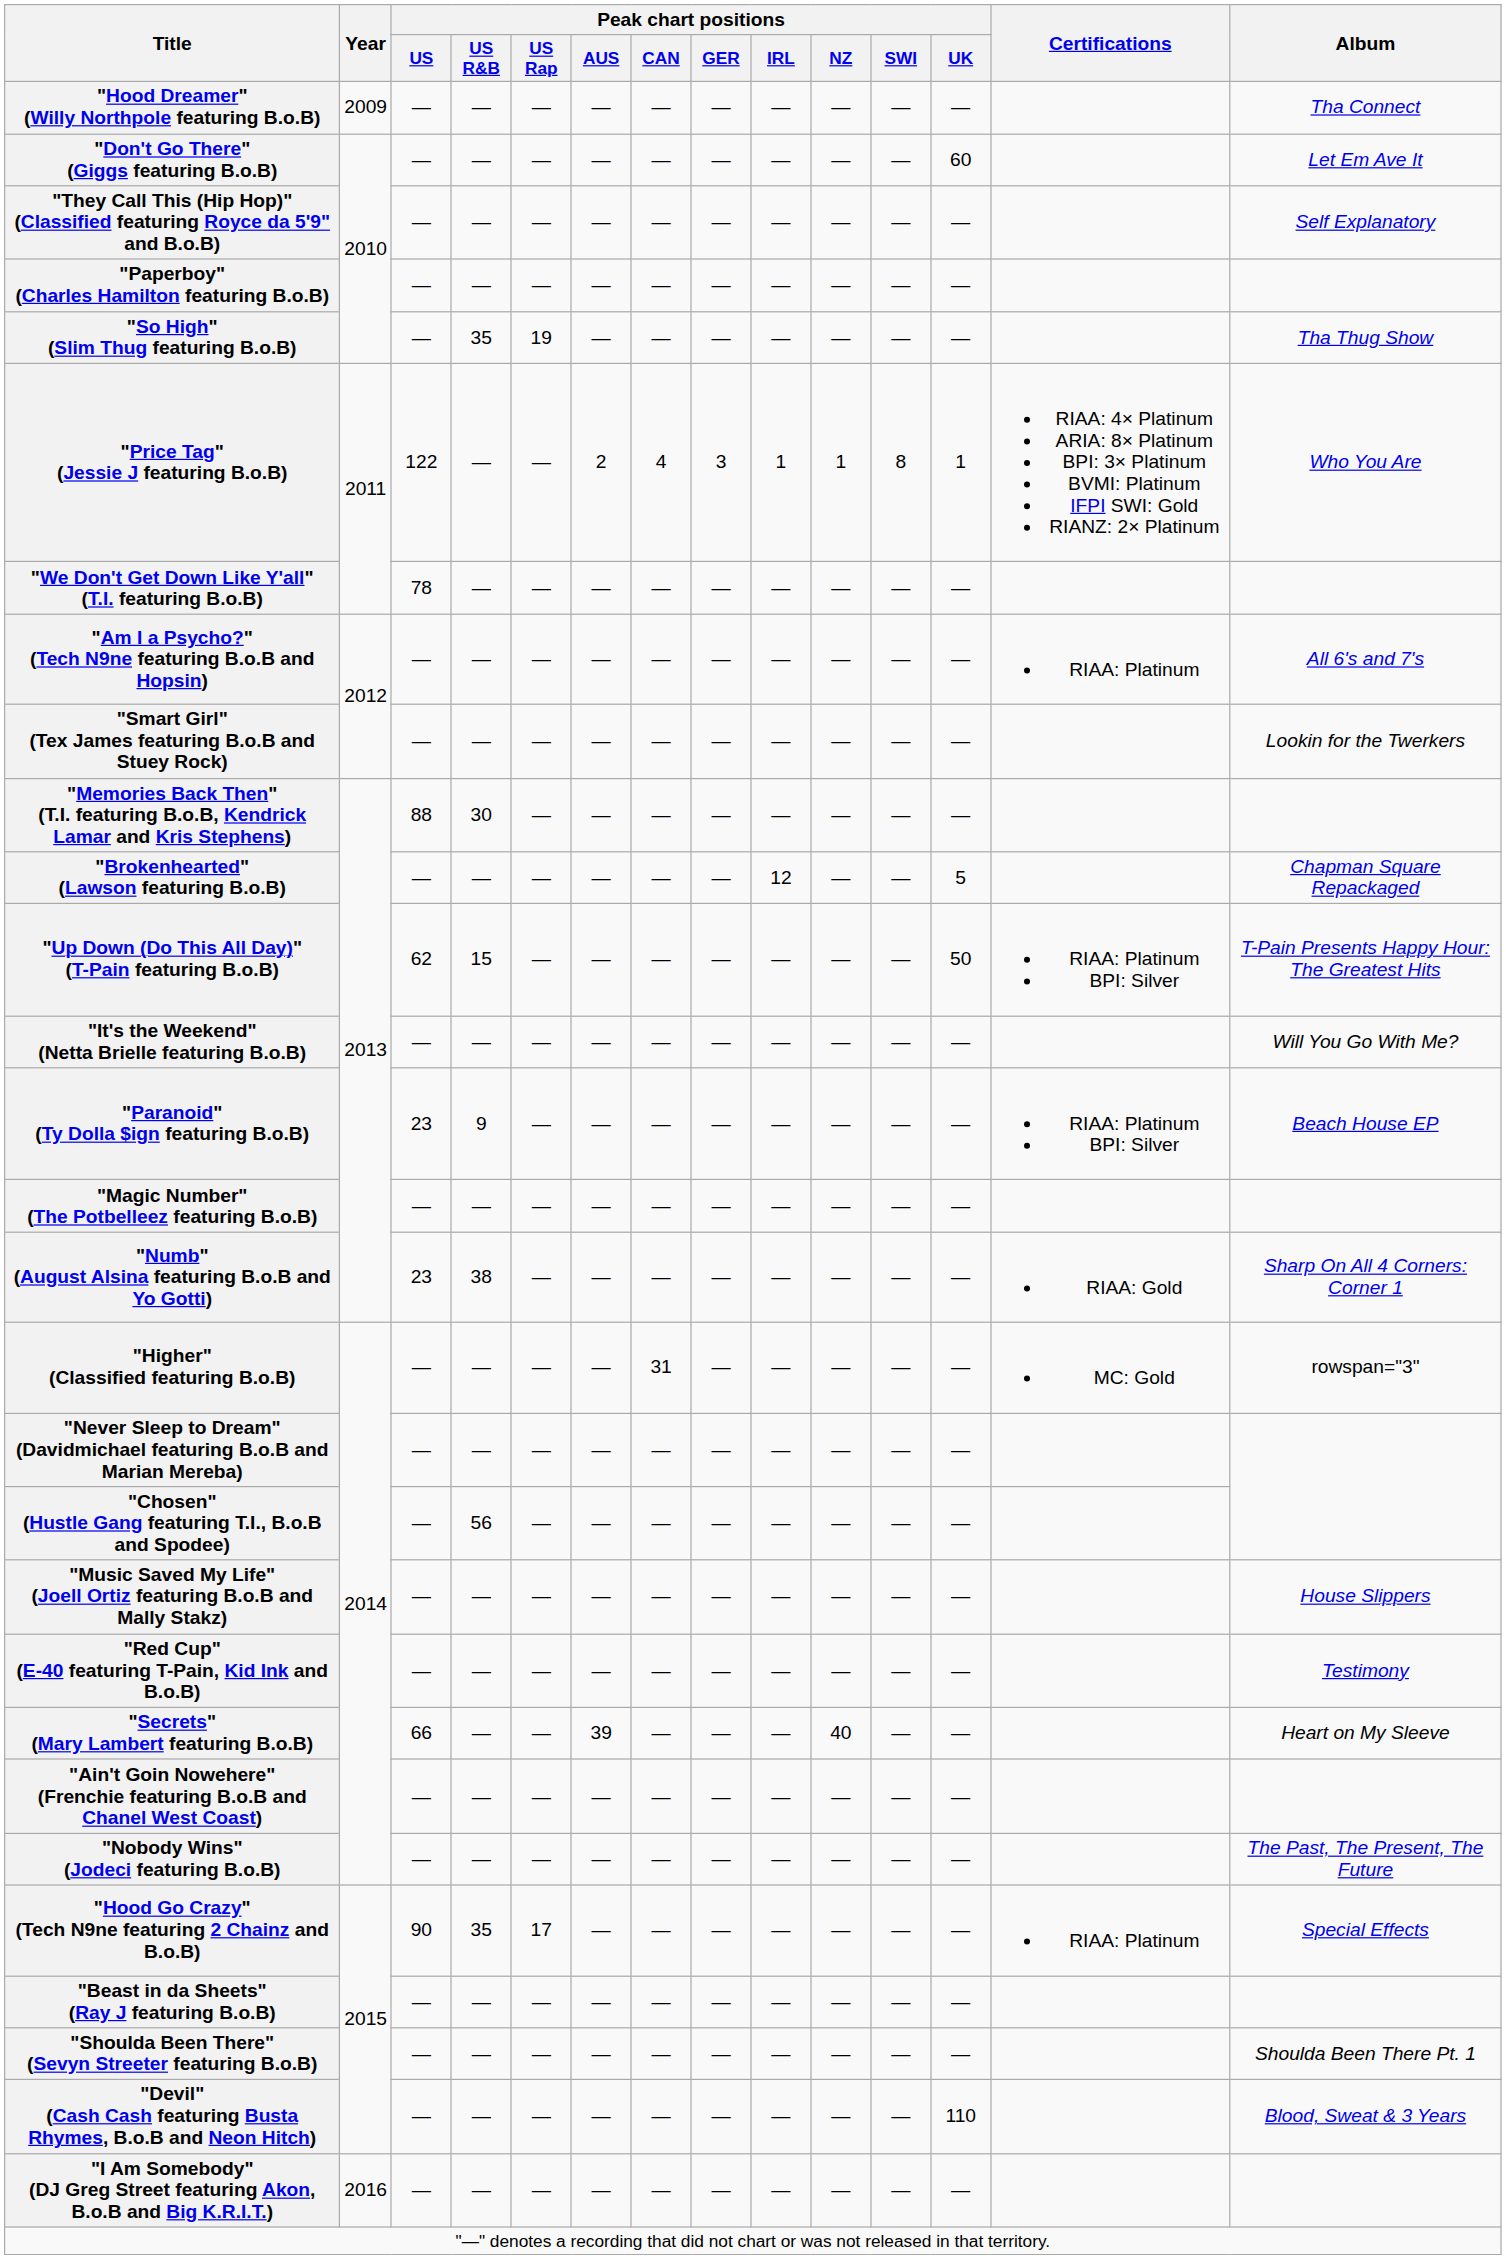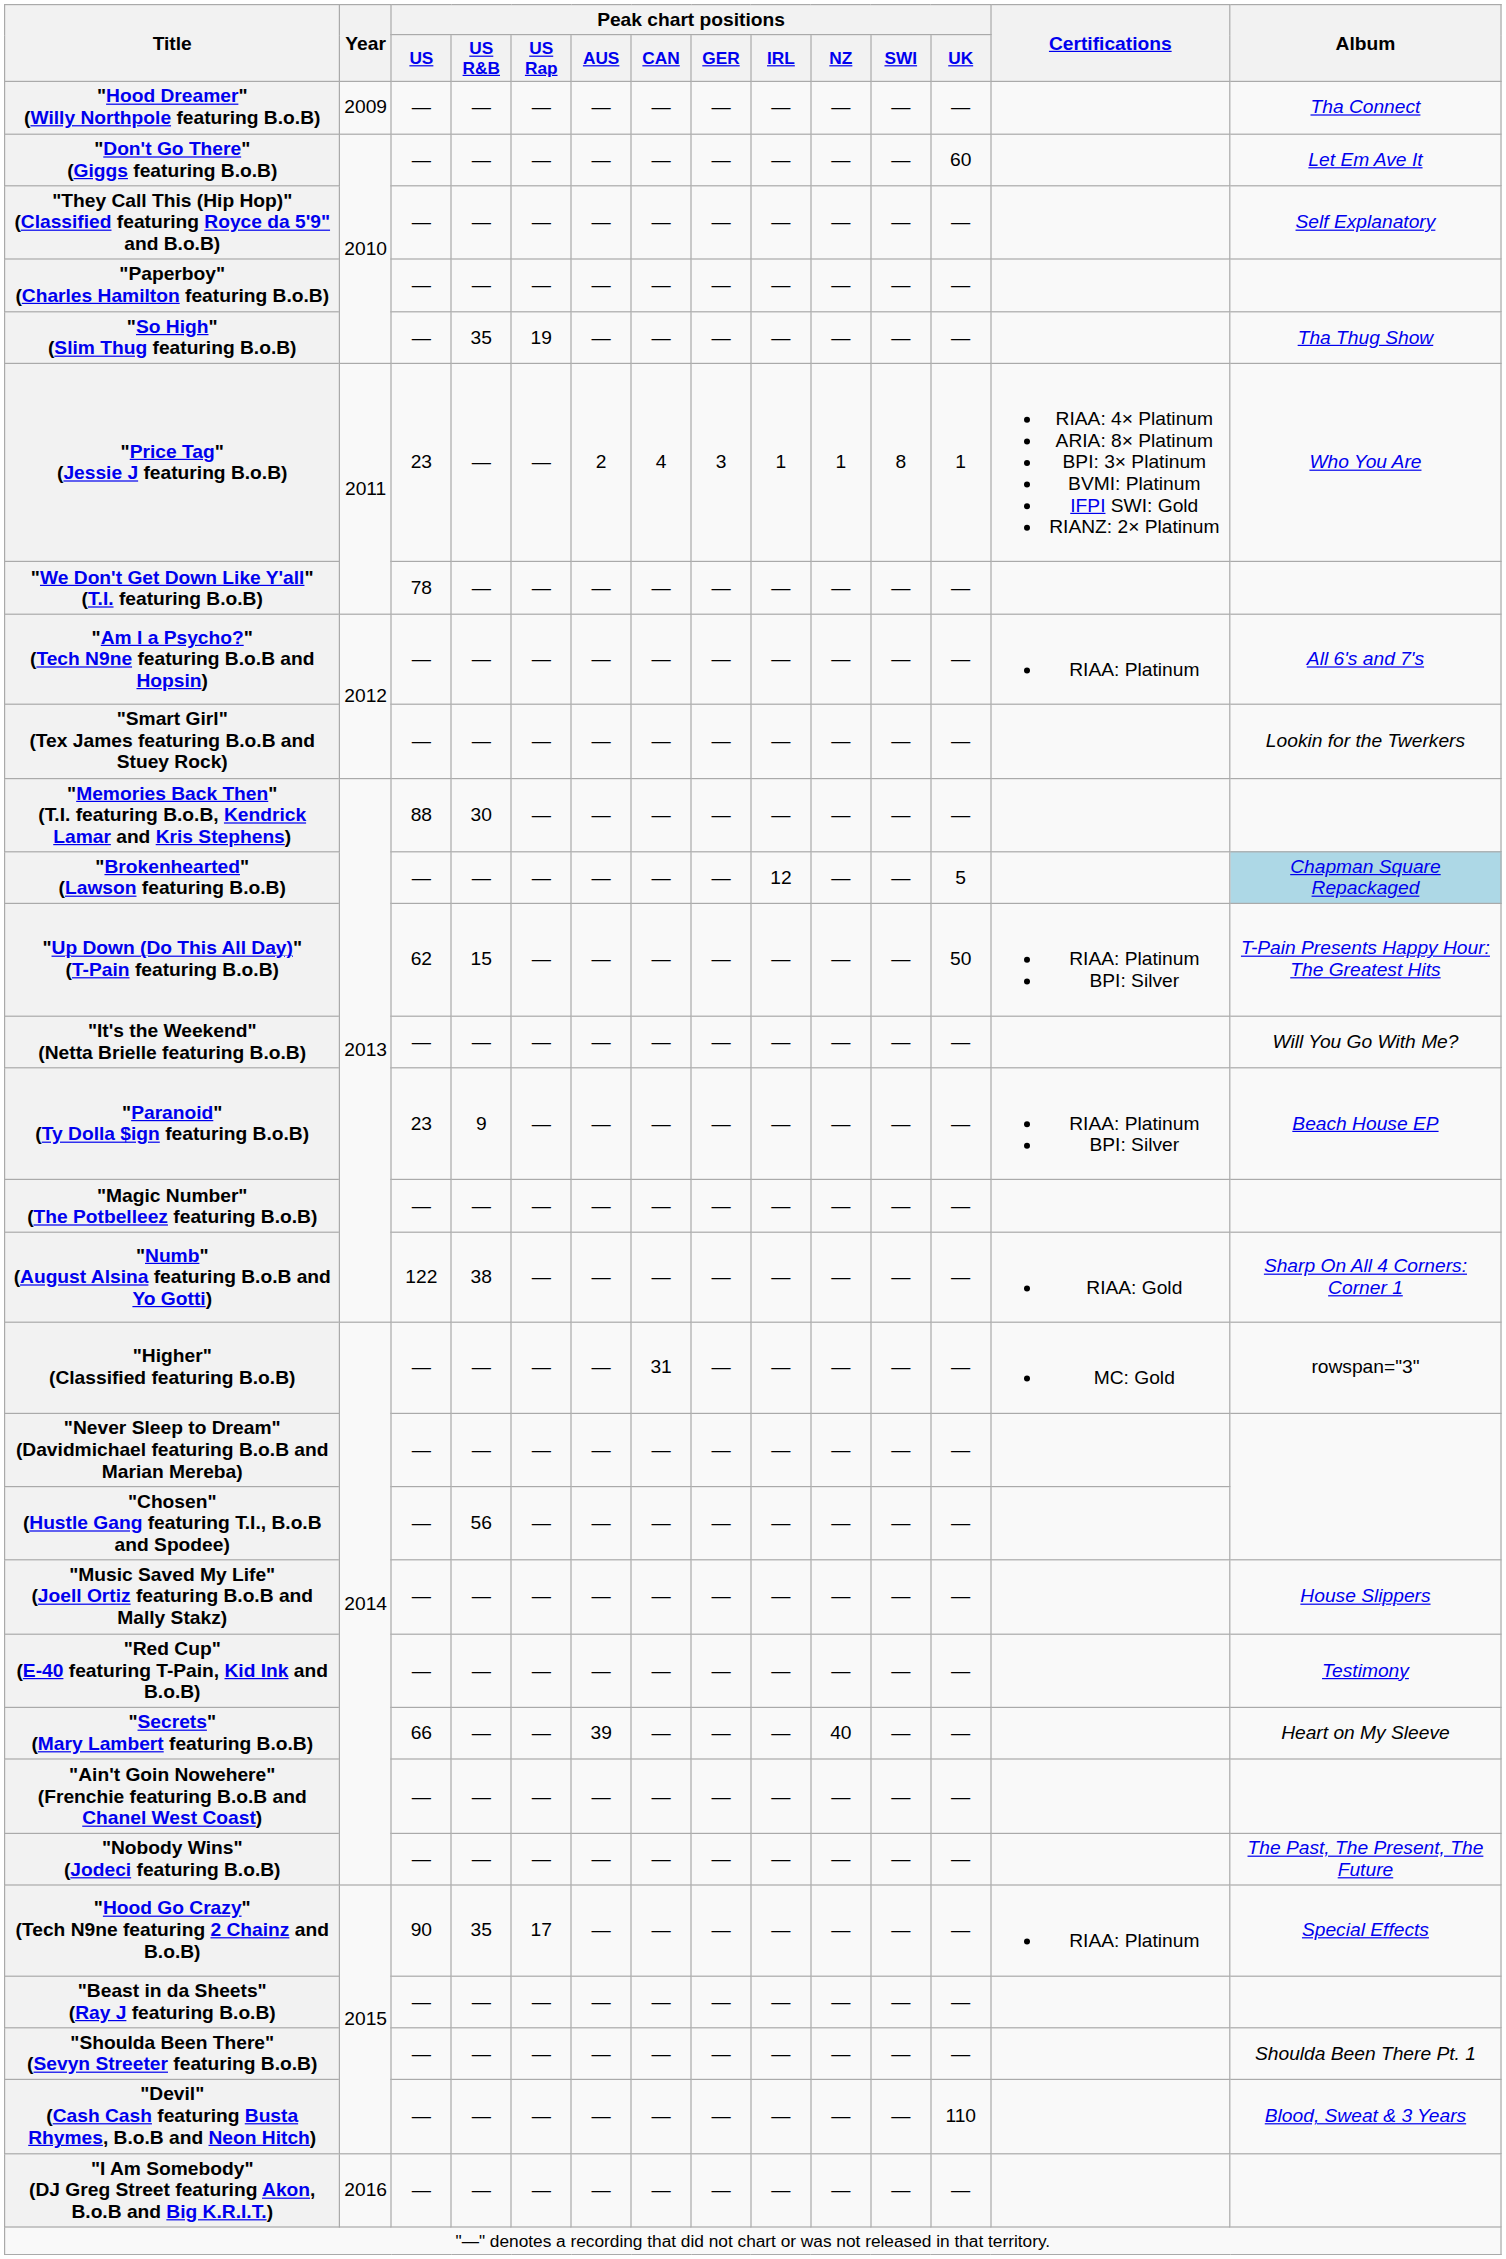"Price Tag" (Jessie J featuring B.o.B) | Peak chart positions / US: 122 -> 23
"Brokenhearted" (Lawson featuring B.o.B) | Album: no background -> lightblue background
"Numb" (August Alsina featuring B.o.B and Yo Gotti) | Peak chart positions / US: 23 -> 122
